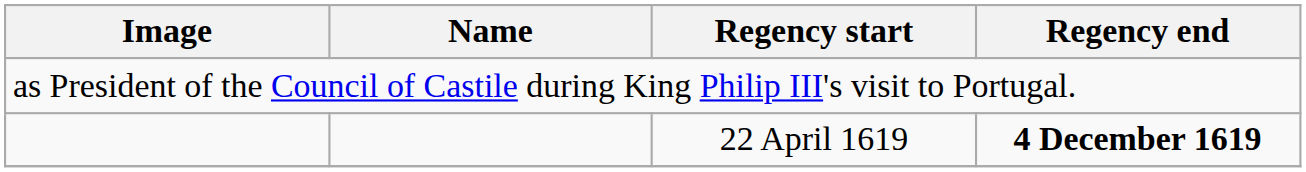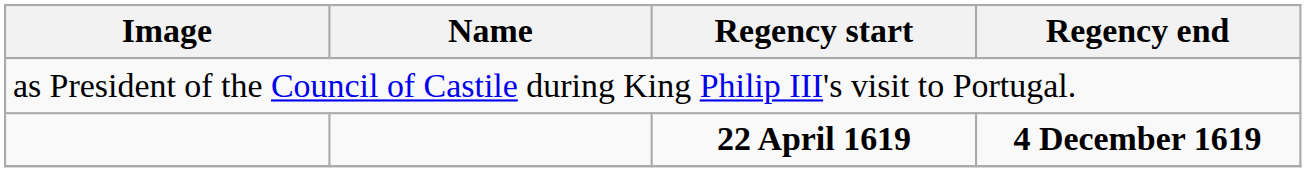row 3 | Regency start: normal -> bold
